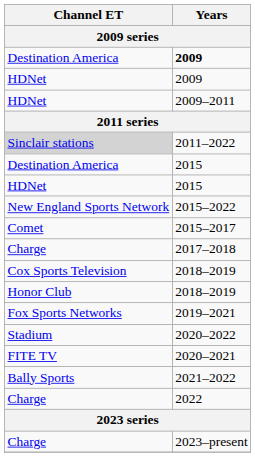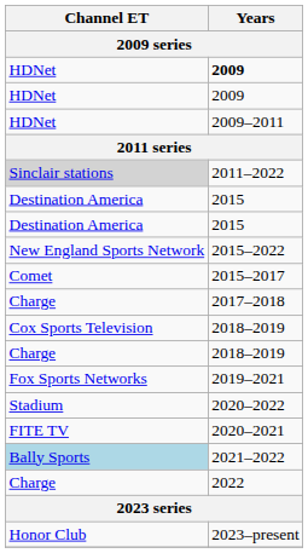row 3 | Channel ET: Destination America -> HDNet
row 9 | Channel ET: HDNet -> Destination America
row 14 | Channel ET: Honor Club -> Charge
row 18 | Channel ET: no background -> lightblue background
row 21 | Channel ET: Charge -> Honor Club
